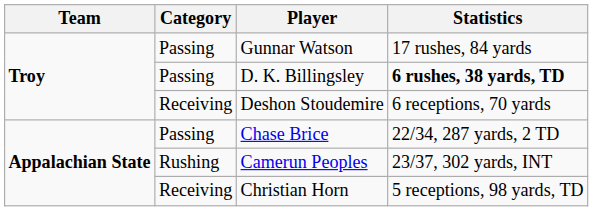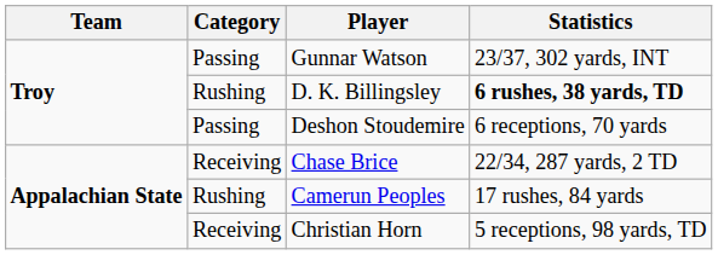Gunnar Watson | Statistics: 17 rushes, 84 yards -> 23/37, 302 yards, INT
D. K. Billingsley | Category: Passing -> Rushing
Deshon Stoudemire | Category: Receiving -> Passing
Chase Brice | Category: Passing -> Receiving
Camerun Peoples | Statistics: 23/37, 302 yards, INT -> 17 rushes, 84 yards
